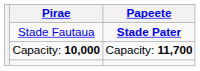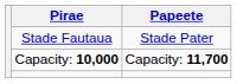Stade Fautaua | Papeete: bold -> normal
